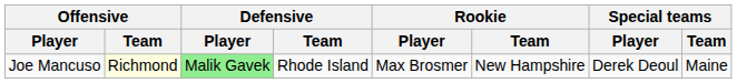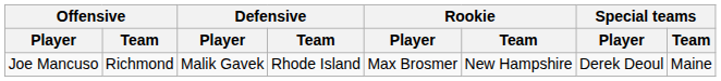Joe Mancuso | Offensive / Team: lightyellow background -> no background
Joe Mancuso | Defensive / Player: lightgreen background -> no background
